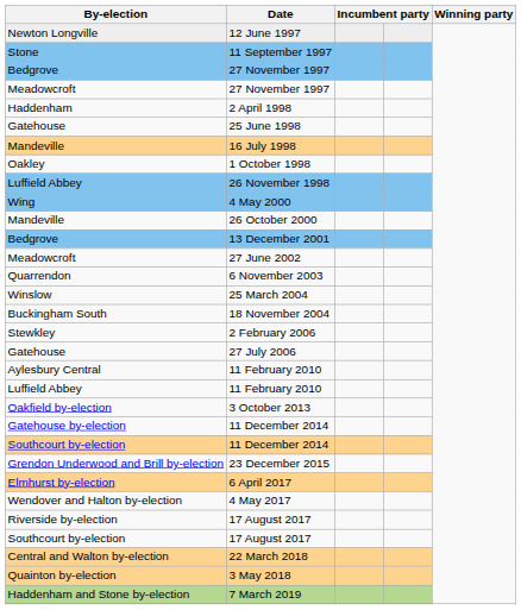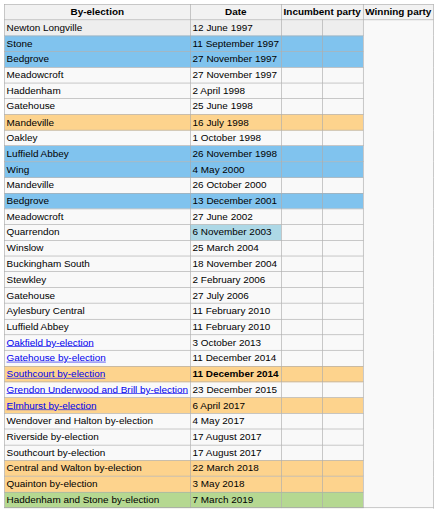6 November 2003 | Date: no background -> lightblue background
Southcourt by-election / 11 December 2014 | Date: normal -> bold
